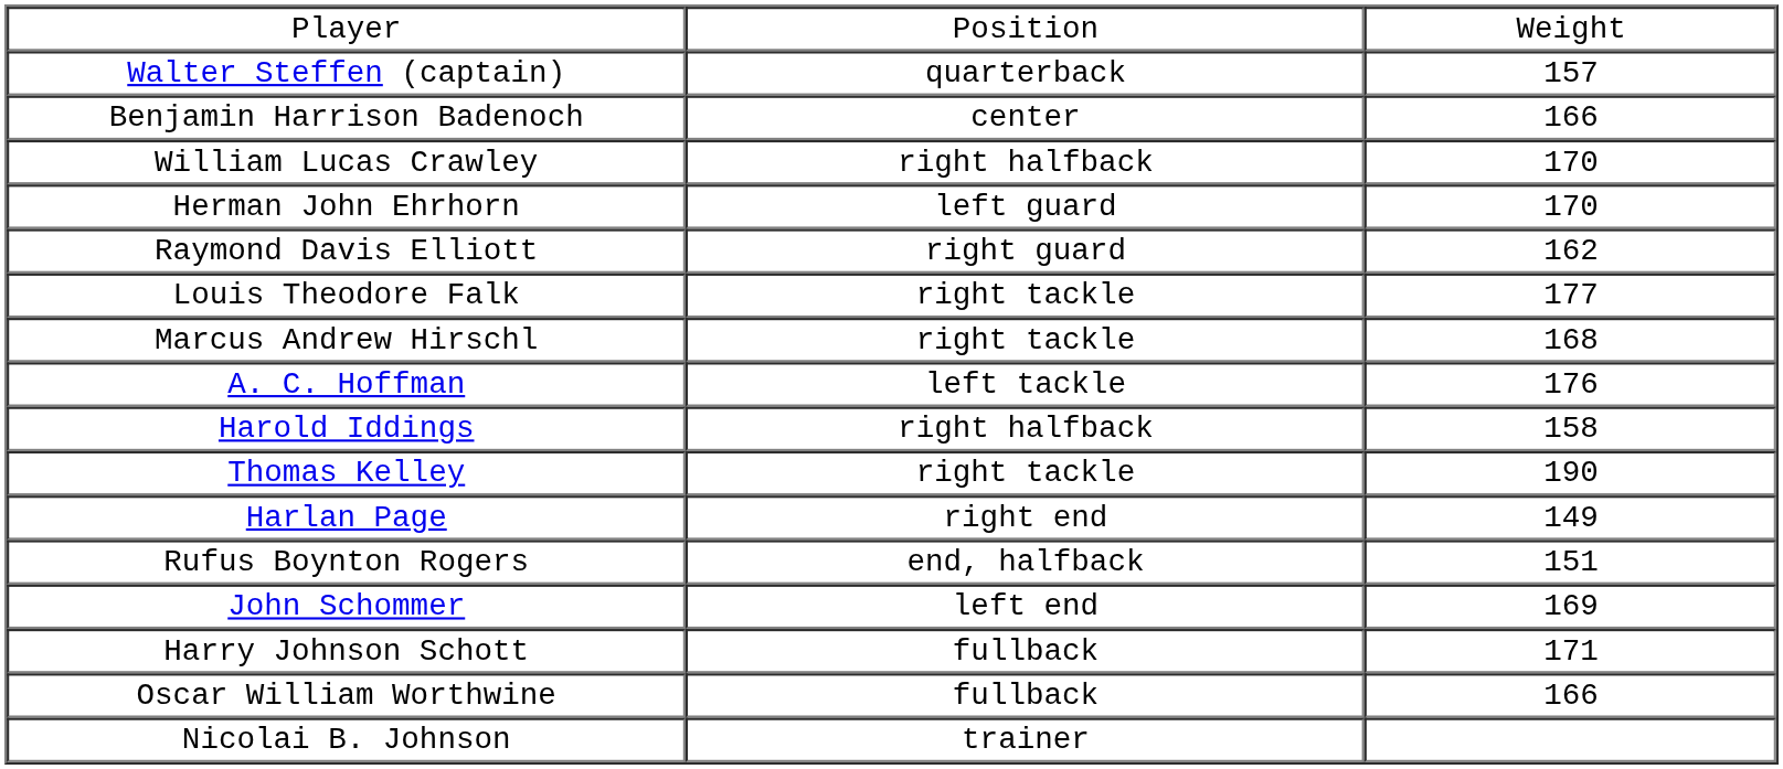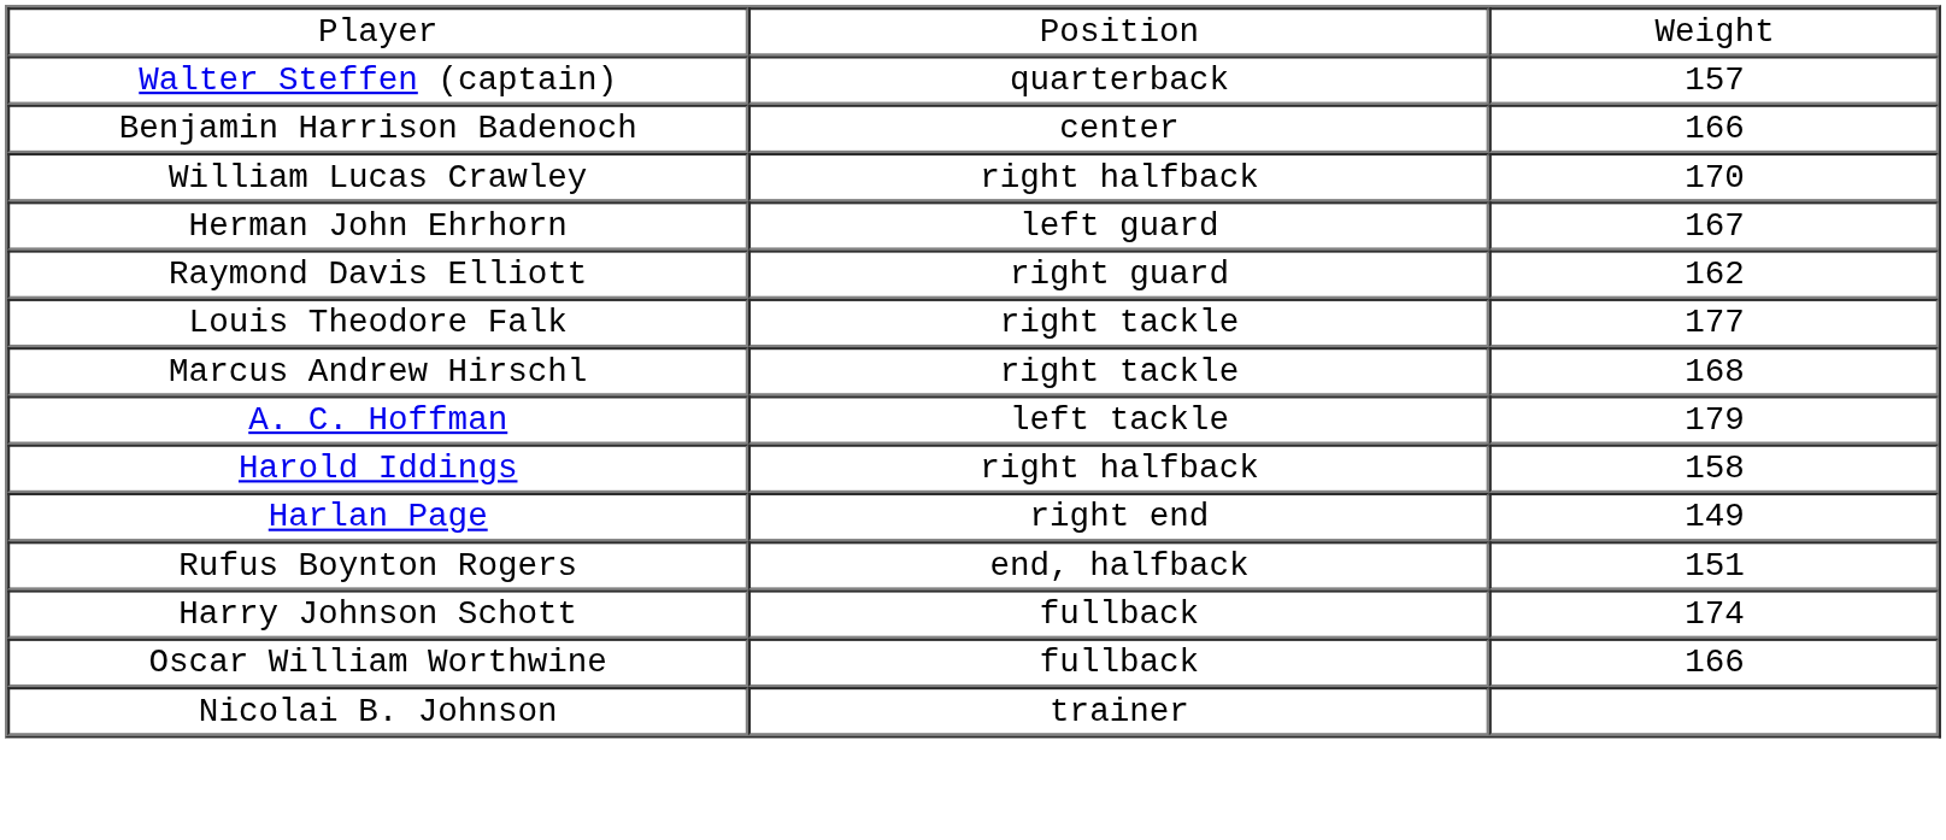Herman John Ehrhorn | column 3: 170 -> 167
A. C. Hoffman | column 3: 176 -> 179
- row: Thomas Kelley | right tackle | 190
- row: John Schommer | left end | 169
Harry Johnson Schott | column 3: 171 -> 174
